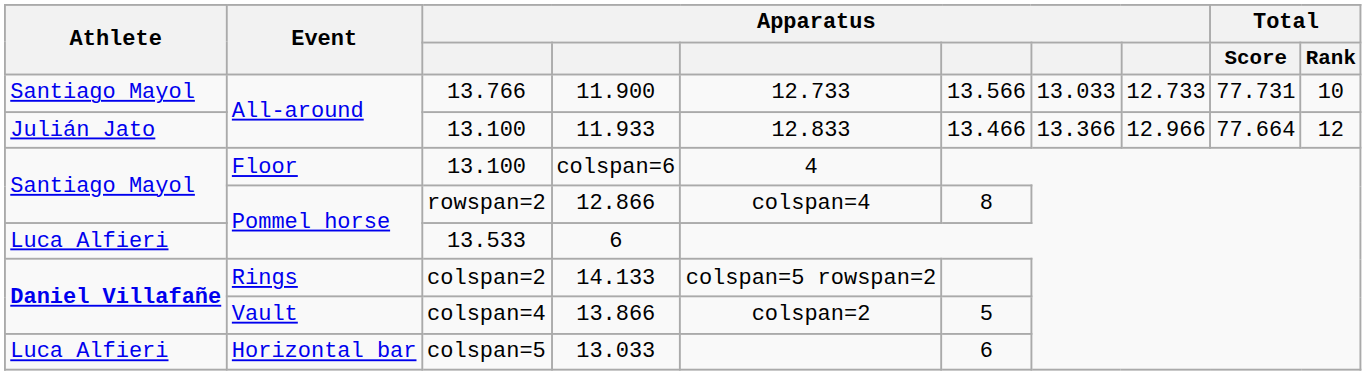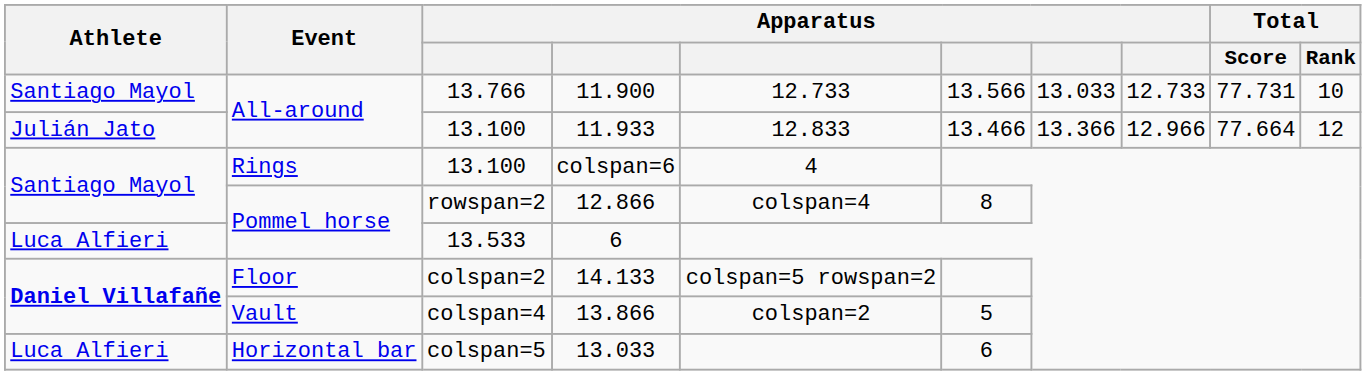colspan=6 | Event: Floor -> Rings
14.133 | Event: Rings -> Floor
